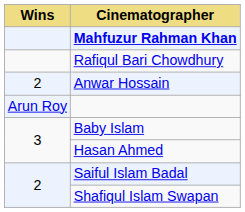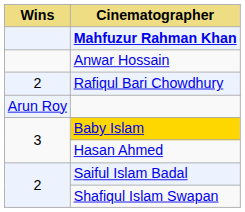row 3 | Cinematographer: Rafiqul Bari Chowdhury -> Anwar Hossain
row 4 | Cinematographer: Anwar Hossain -> Rafiqul Bari Chowdhury
row 6 | Cinematographer: no background -> gold background
